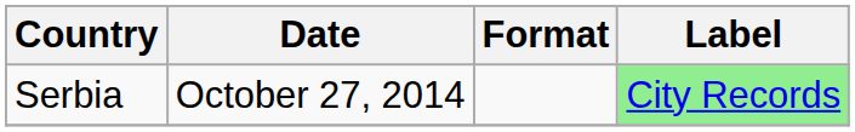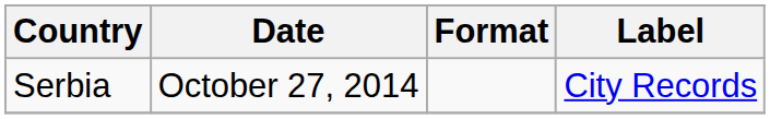Serbia | Label: lightgreen background -> no background
